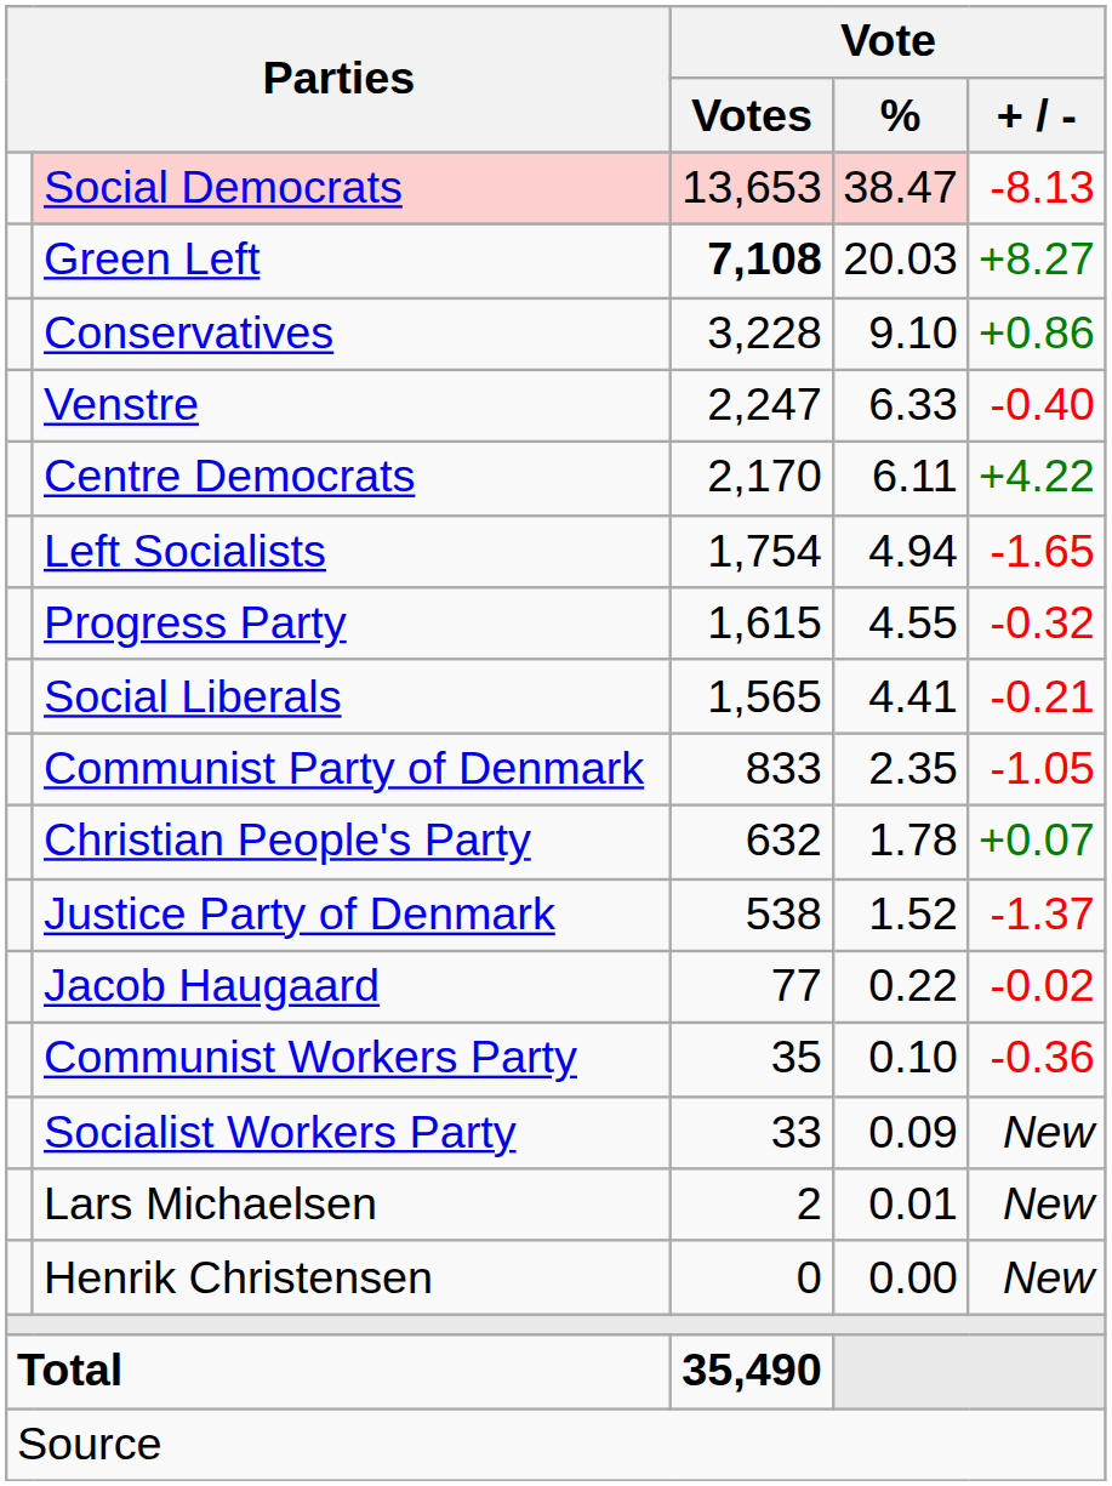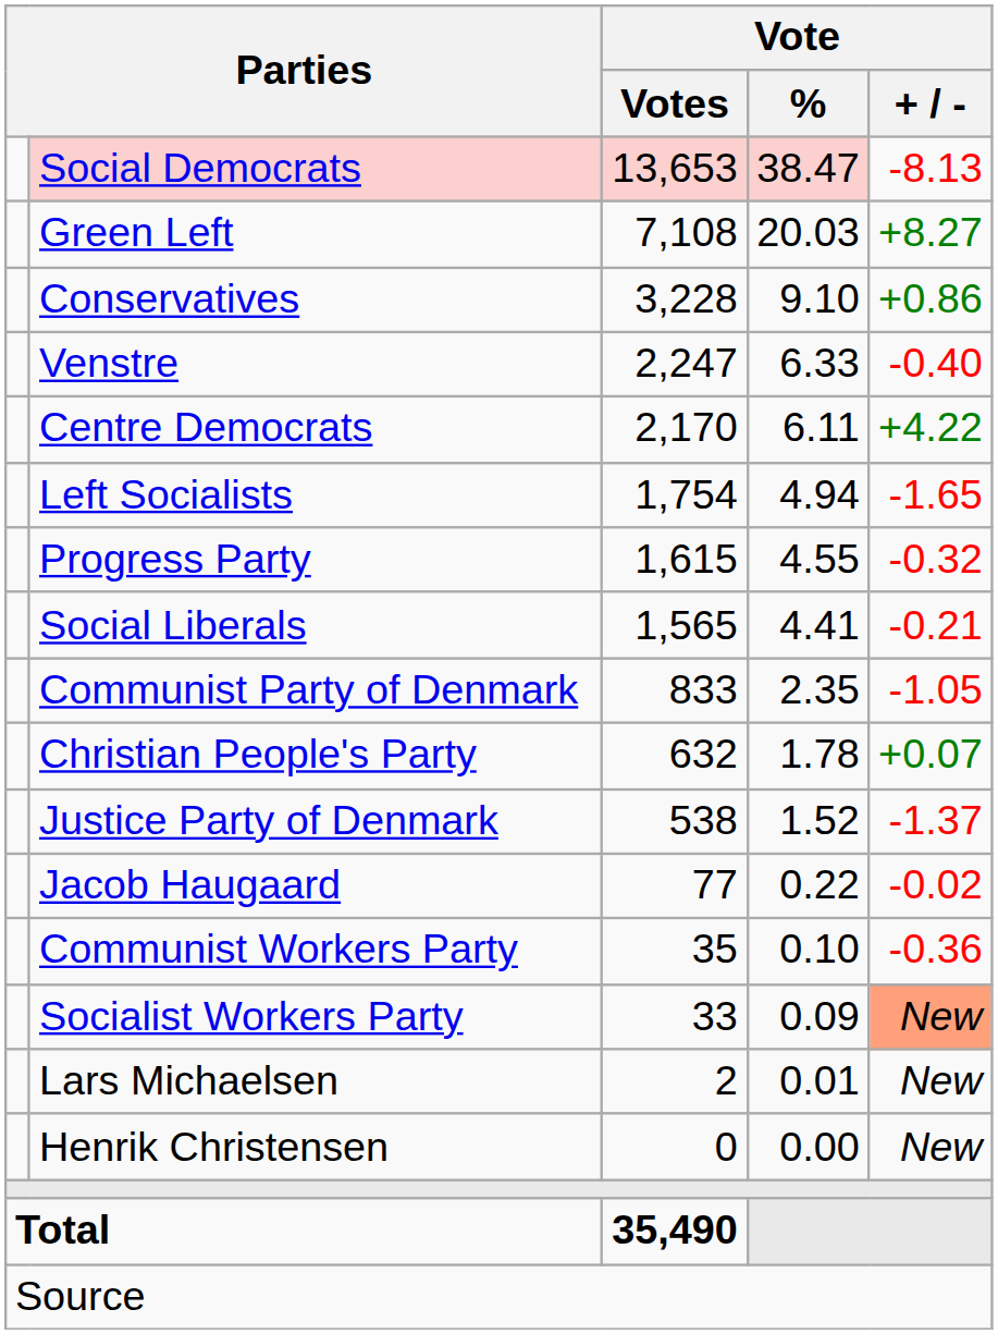Green Left | Vote / Votes: bold -> normal
Socialist Workers Party | Vote / + / -: no background -> lightsalmon background
